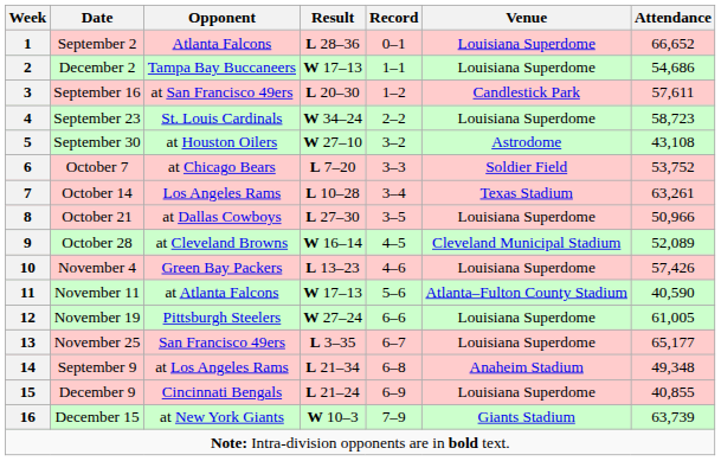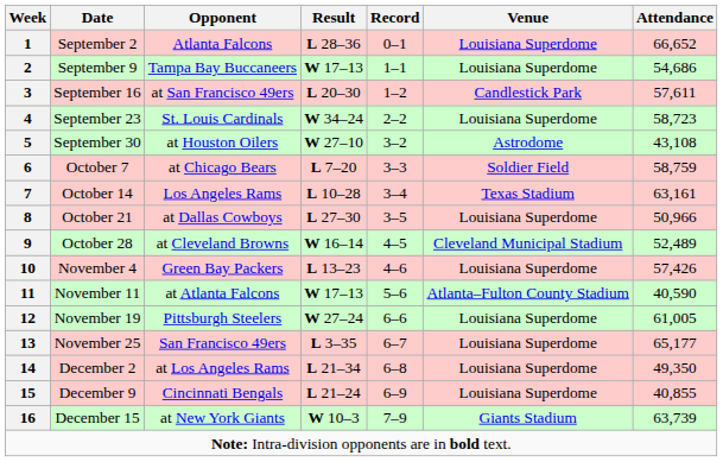2 | Date: December 2 -> September 9
6 | Attendance: 53,752 -> 58,759
7 | Attendance: 63,261 -> 63,161
9 | Attendance: 52,089 -> 52,489
14 | Date: September 9 -> December 2
14 | Venue: Anaheim Stadium -> Louisiana Superdome
14 | Attendance: 49,348 -> 49,350
